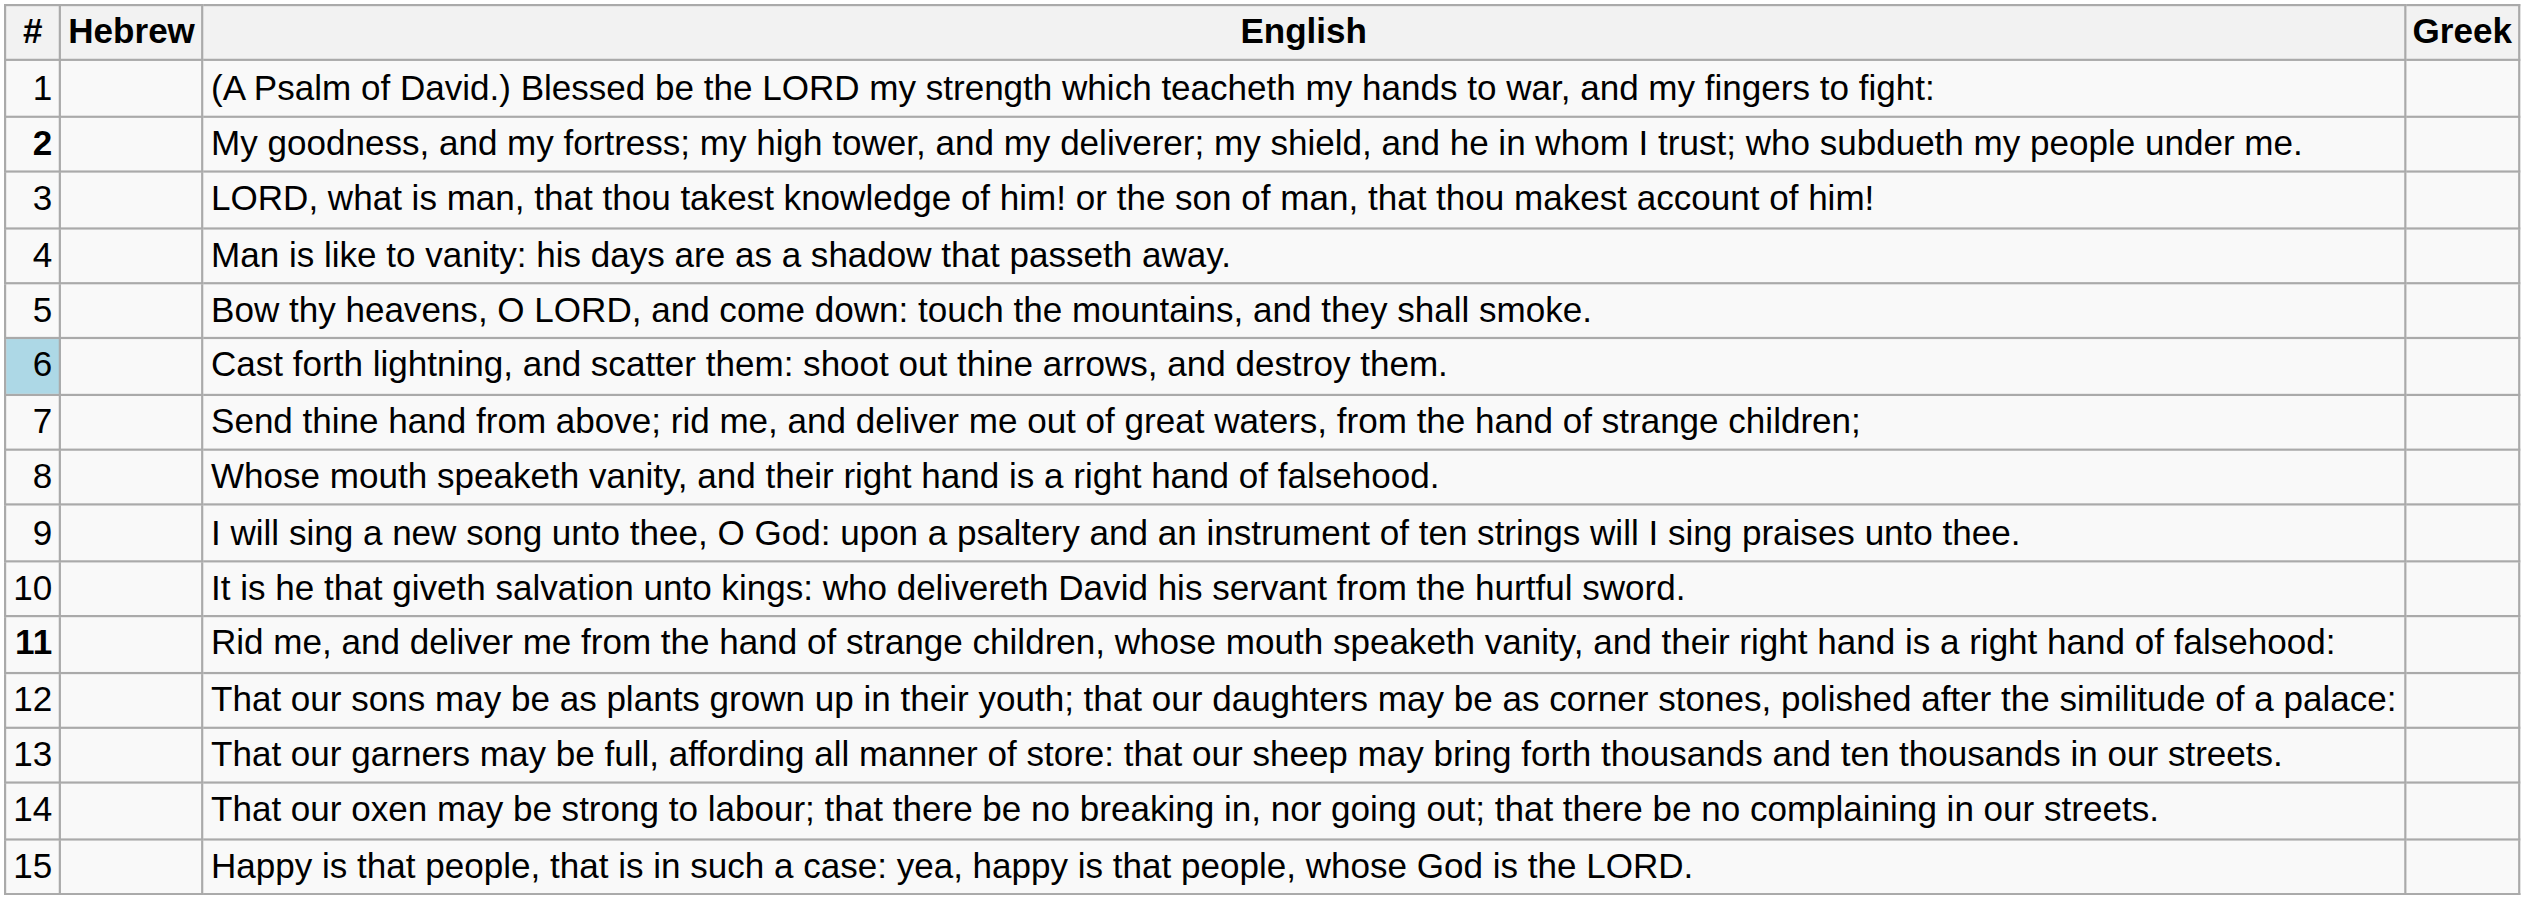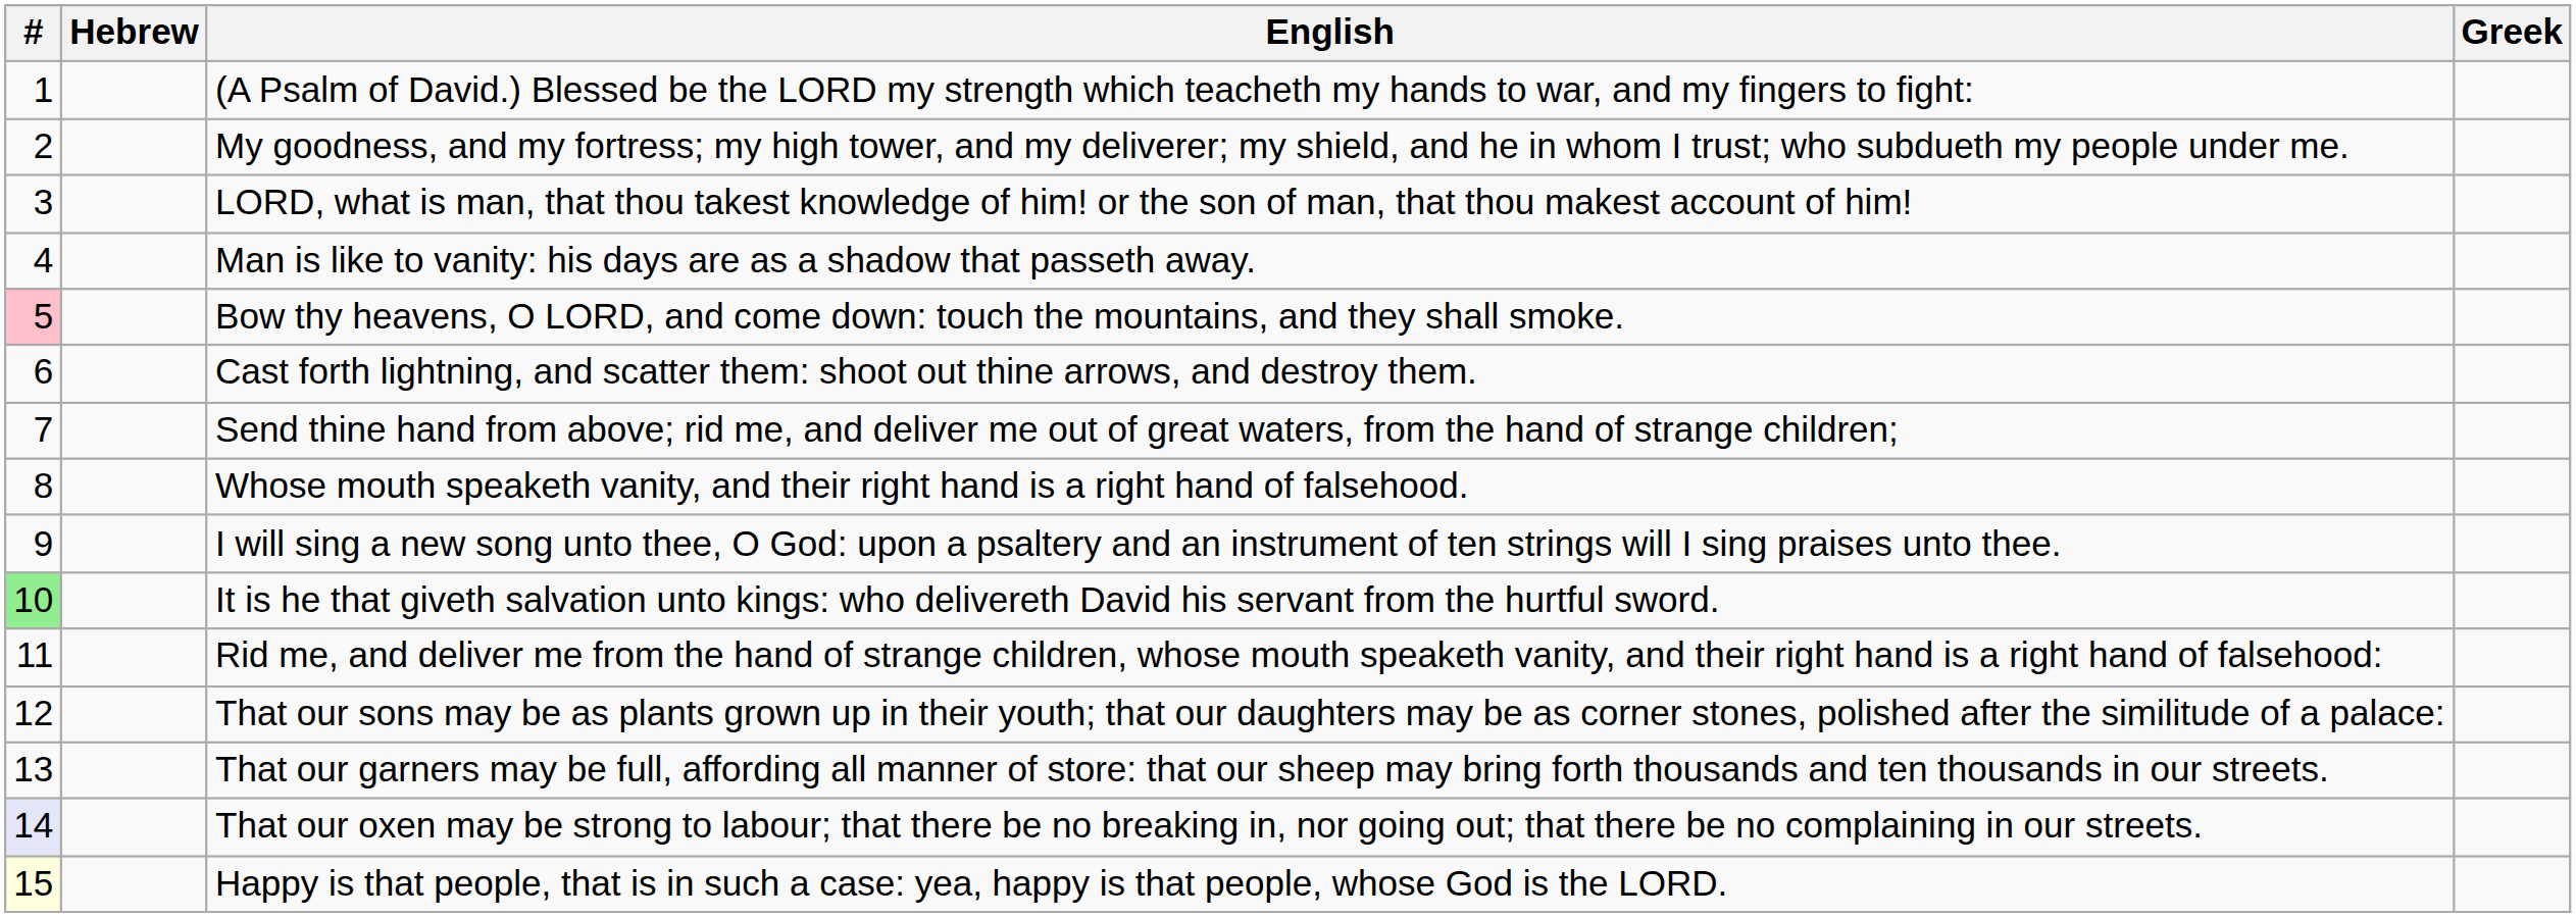row 3 | #: bold -> normal
row 6 | #: no background -> pink background
row 7 | #: lightblue background -> no background
row 11 | #: no background -> lightgreen background
row 12 | #: bold -> normal
row 15 | #: no background -> lavender background
row 16 | #: no background -> lightyellow background
